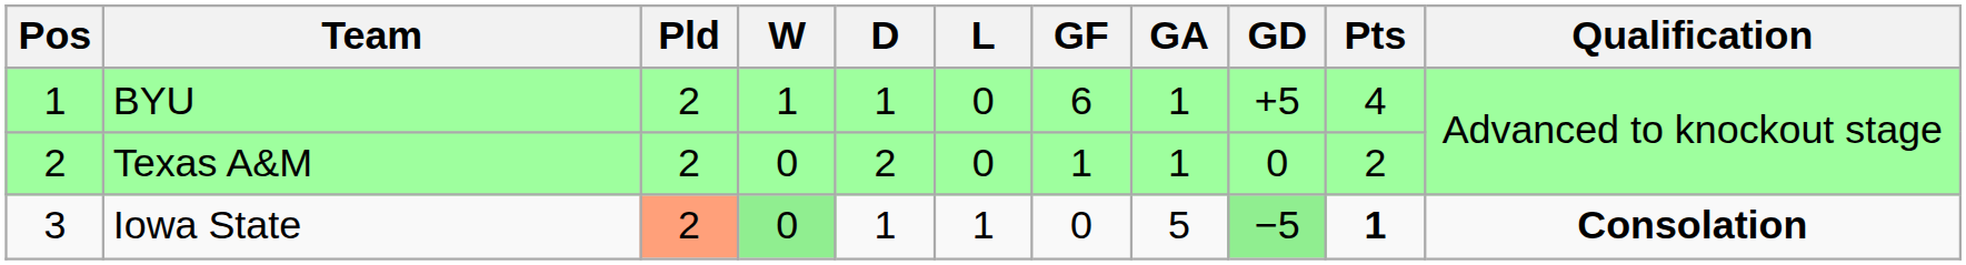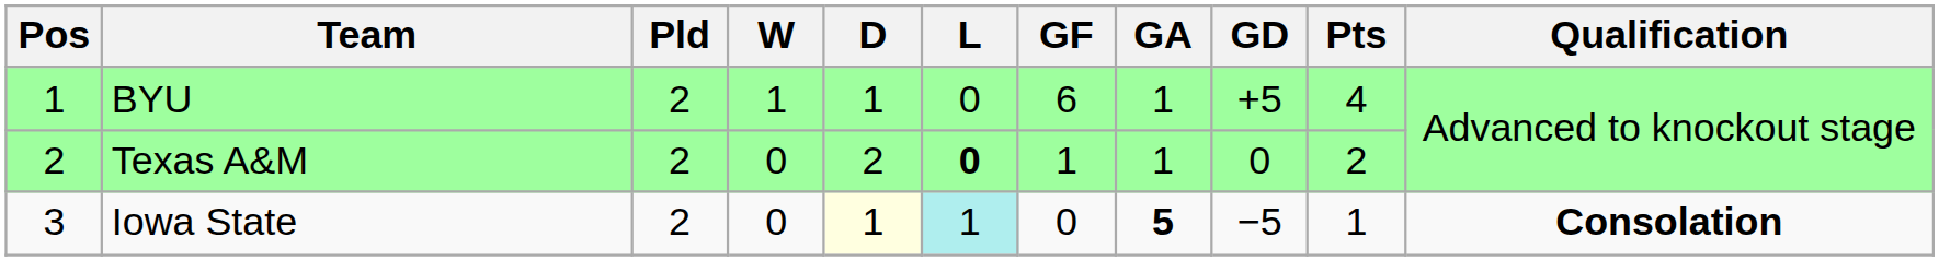Texas A&M | L: normal -> bold
Iowa State | Pld: lightsalmon background -> no background
Iowa State | W: lightgreen background -> no background
Iowa State | D: no background -> lightyellow background
Iowa State | L: no background -> paleturquoise background
Iowa State | GA: normal -> bold
Iowa State | GD: lightgreen background -> no background
Iowa State | Pts: bold -> normal
